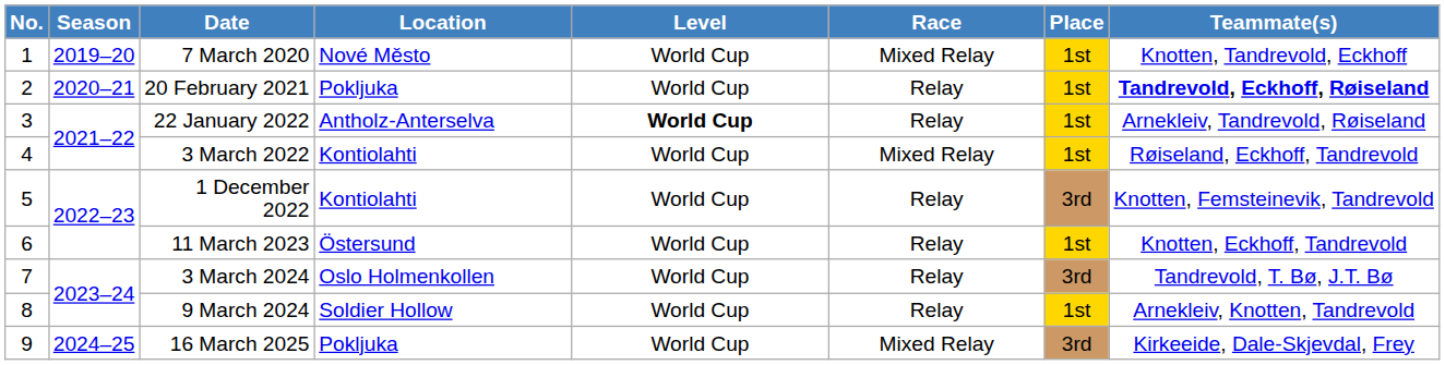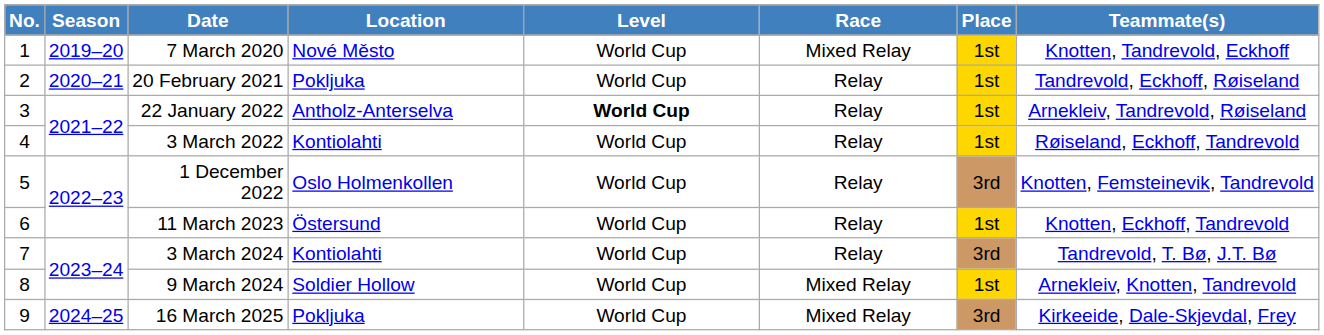20 February 2021 | Teammate(s): bold -> normal
3 March 2022 | Race: Mixed Relay -> Relay
1 December 2022 | Location: Kontiolahti -> Oslo Holmenkollen
3 March 2024 | Location: Oslo Holmenkollen -> Kontiolahti
9 March 2024 | Race: Relay -> Mixed Relay
